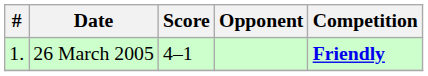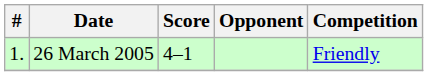26 March 2005 | Competition: bold -> normal
